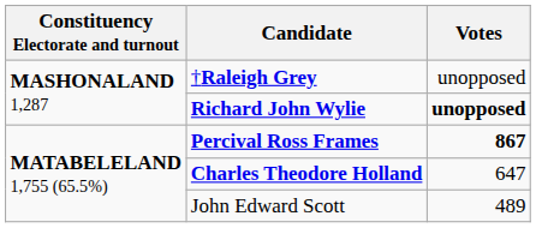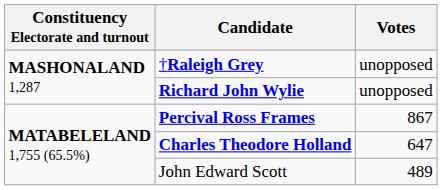Richard John Wylie | Votes: bold -> normal
Percival Ross Frames | Votes: bold -> normal
